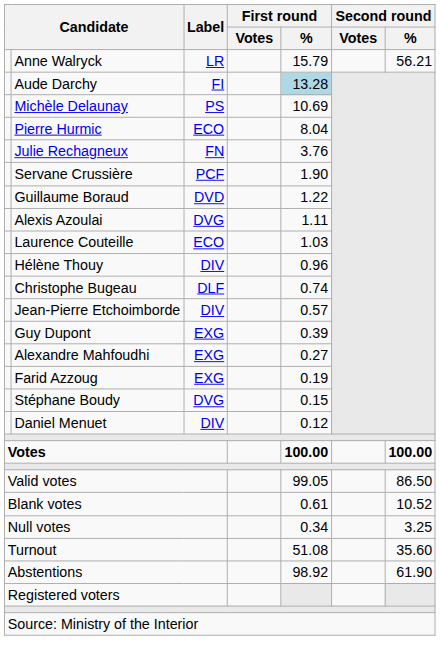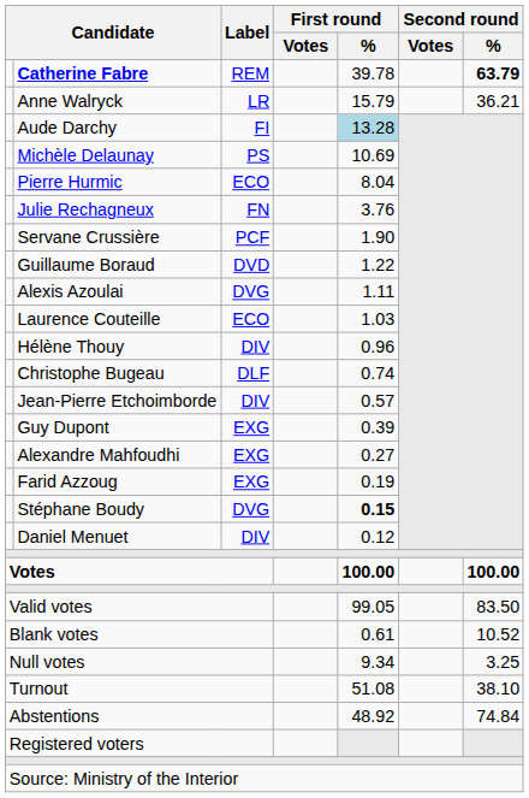+ row: Catherine Fabre | REM | 39.78 | 63.79
Anne Walryck | Second round / %: 56.21 -> 36.21
Stéphane Boudy | First round / %: normal -> bold
Valid votes | Second round / %: 86.50 -> 83.50
Null votes | First round / %: 0.34 -> 9.34
Turnout | Second round / %: 35.60 -> 38.10
Abstentions | First round / %: 98.92 -> 48.92
Abstentions | Second round / %: 61.90 -> 74.84
